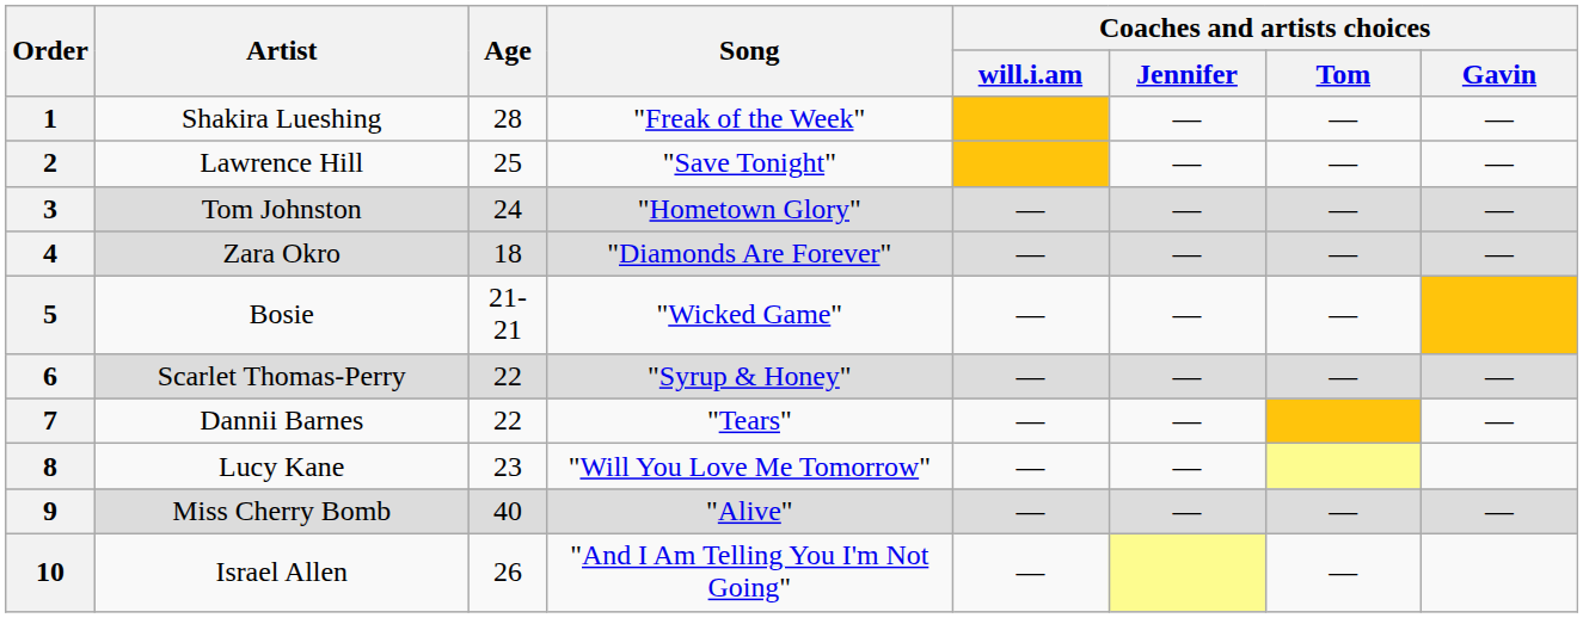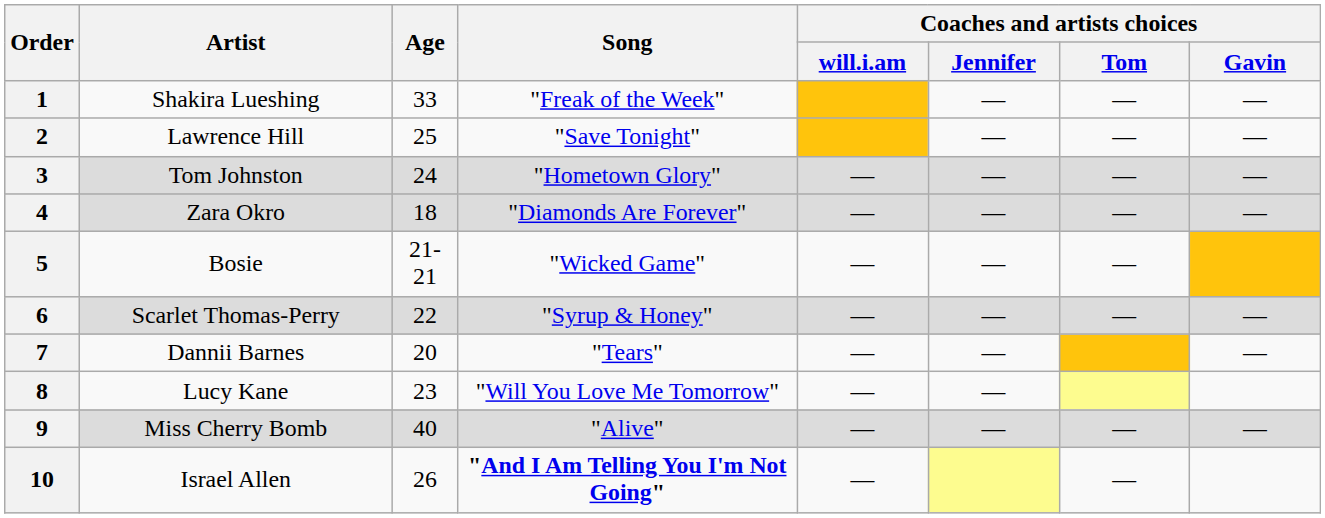1 | Age: 28 -> 33
7 | Age: 22 -> 20
10 | Song: normal -> bold
